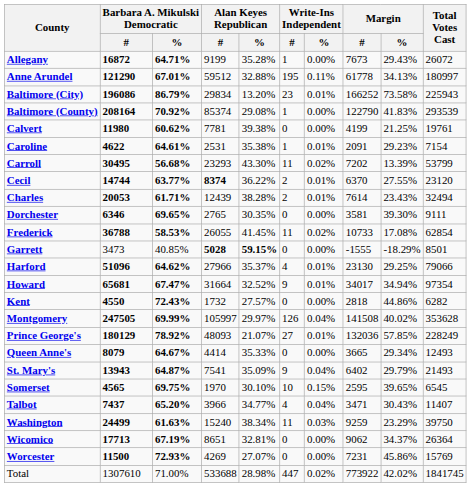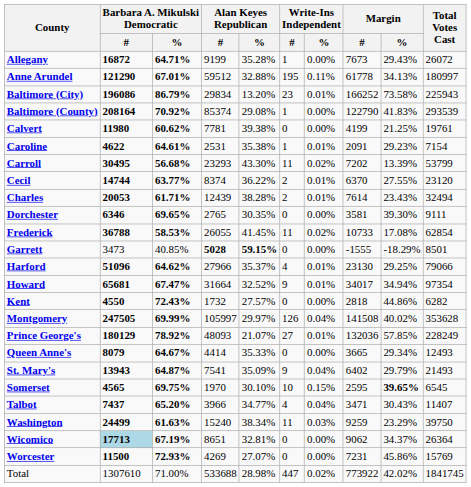Cecil | Alan Keyes Republican / #: bold -> normal
Somerset | Margin / %: normal -> bold
Wicomico | Barbara A. Mikulski Democratic / #: no background -> lightblue background
